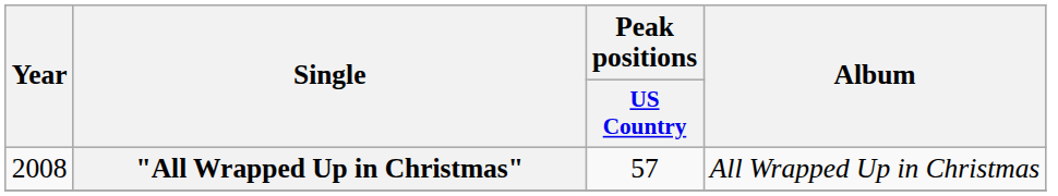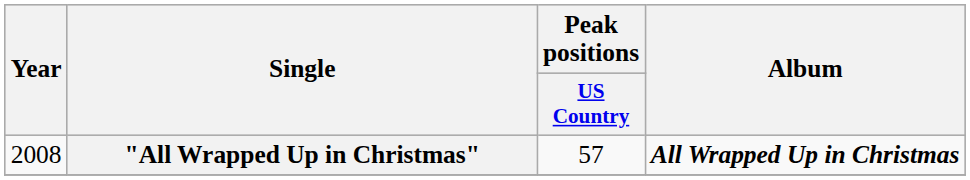row 3 | Album: normal -> bold
